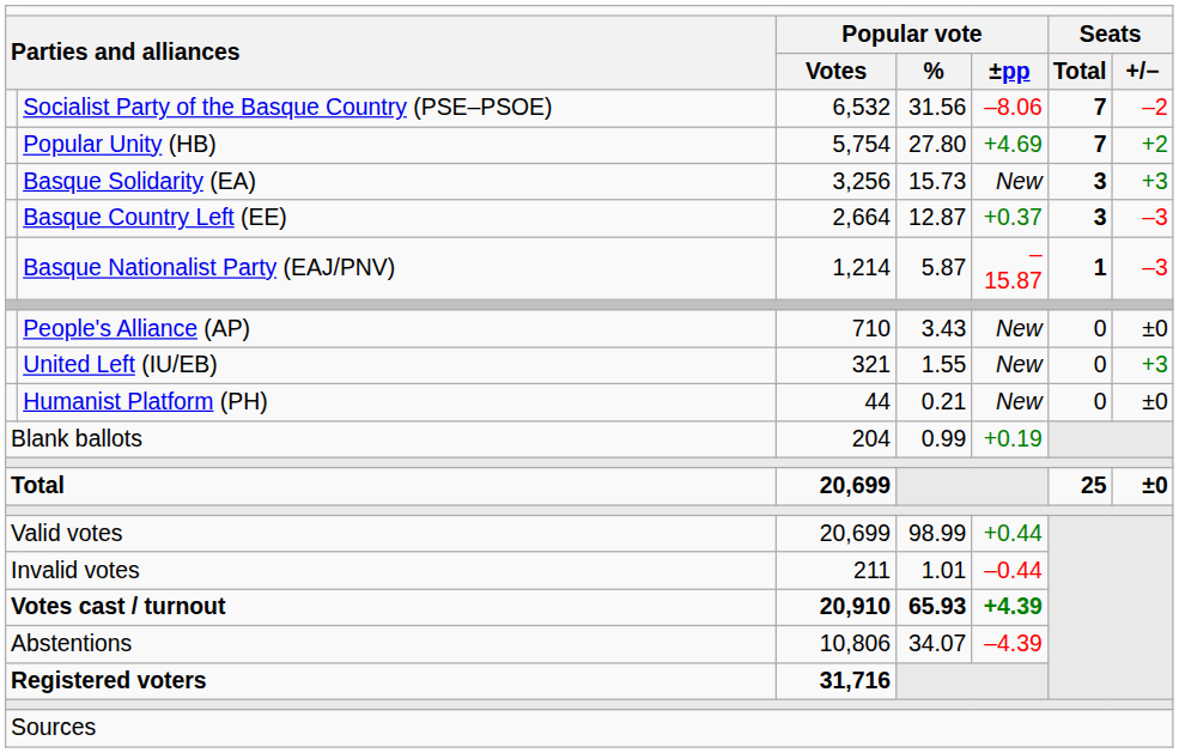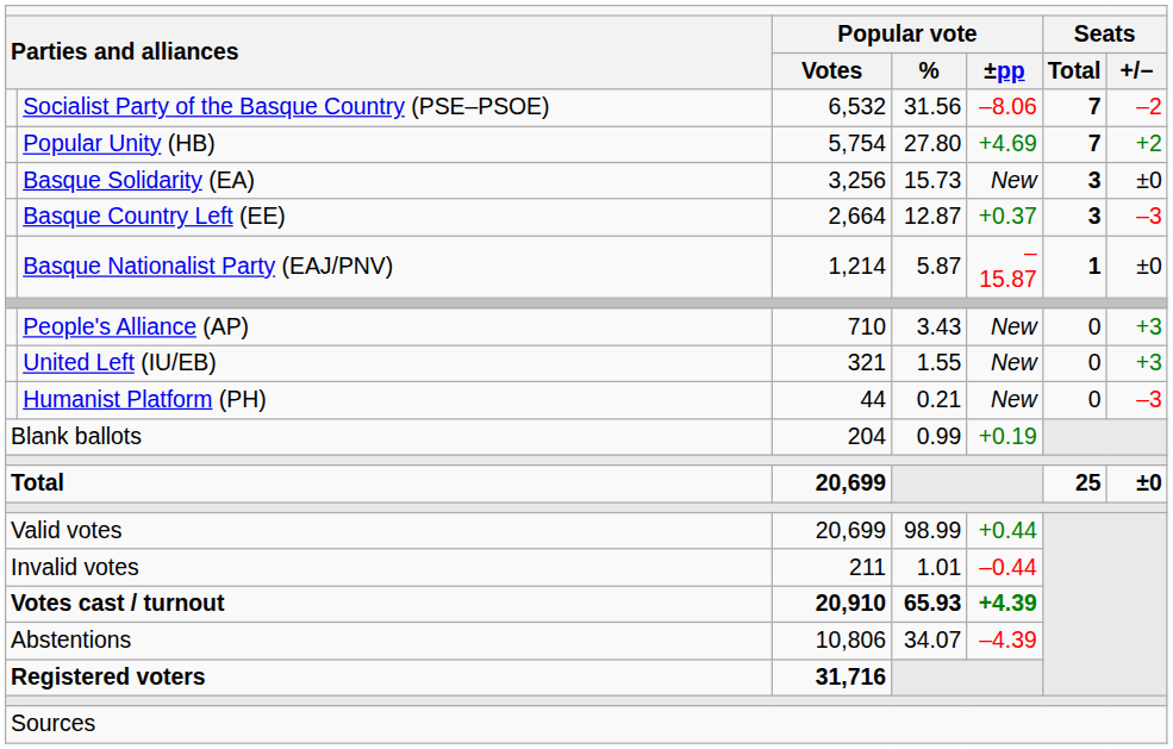Basque Solidarity (EA) | column 7: +3 -> ±0
Basque Nationalist Party (EAJ/PNV) | column 7: –3 -> ±0
People's Alliance (AP) | column 7: ±0 -> +3
Humanist Platform (PH) | column 7: ±0 -> –3
